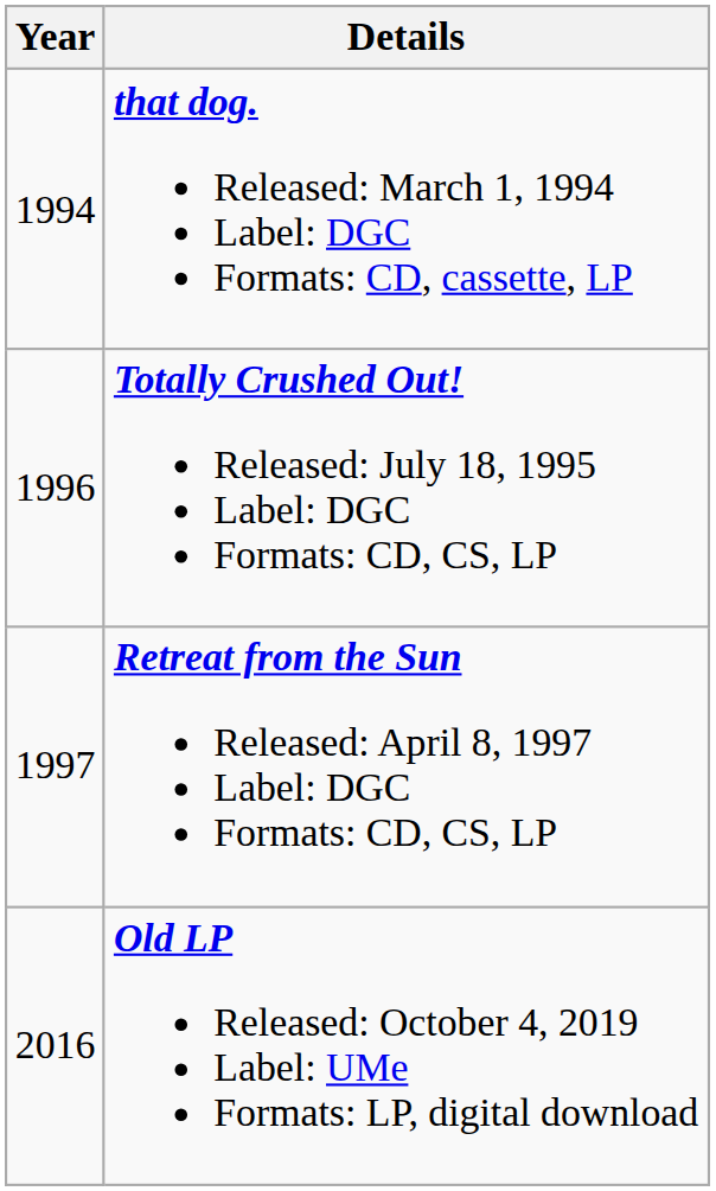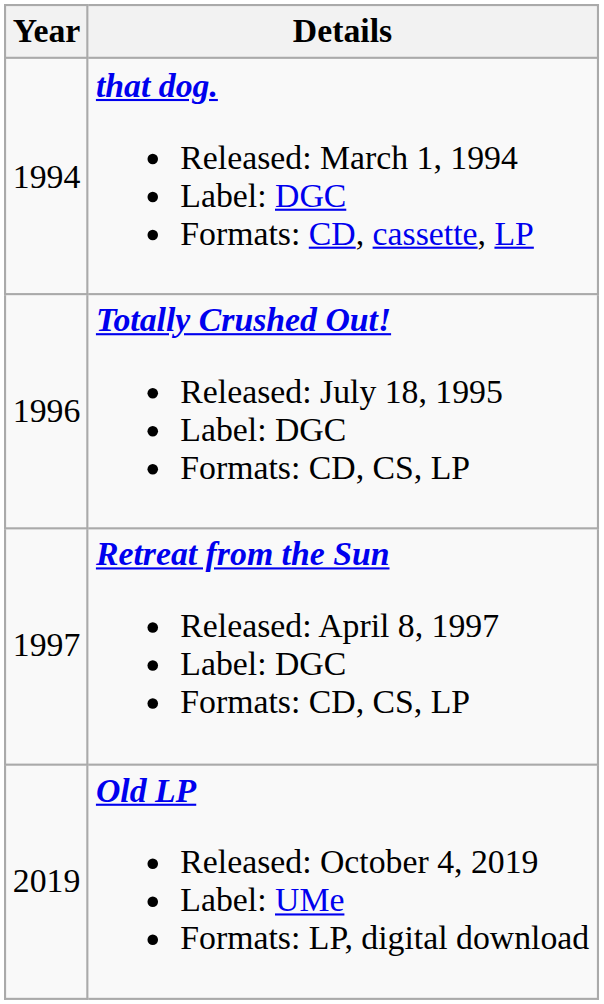row 5 | Year: 2016 -> 2019
